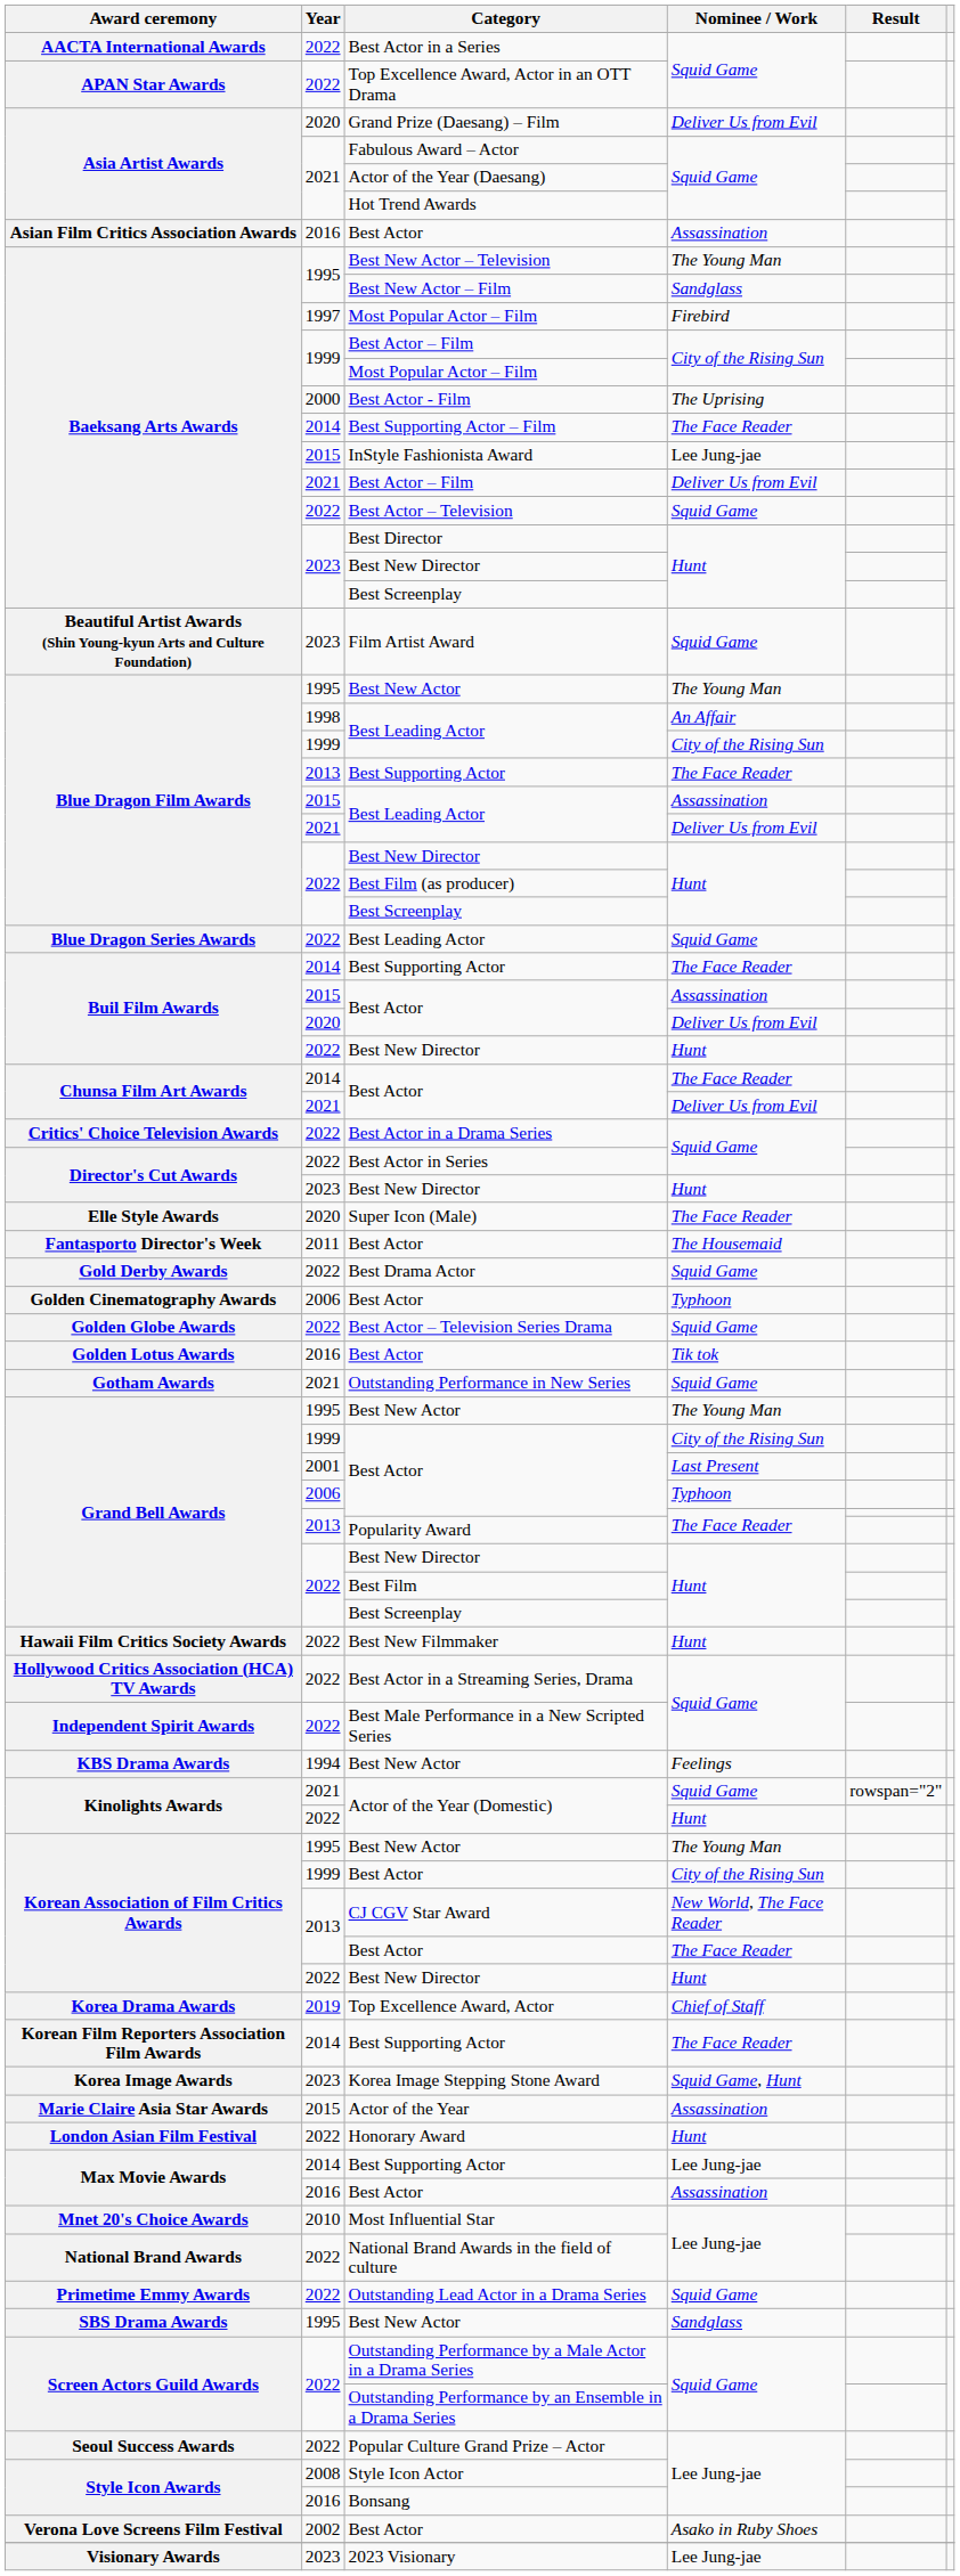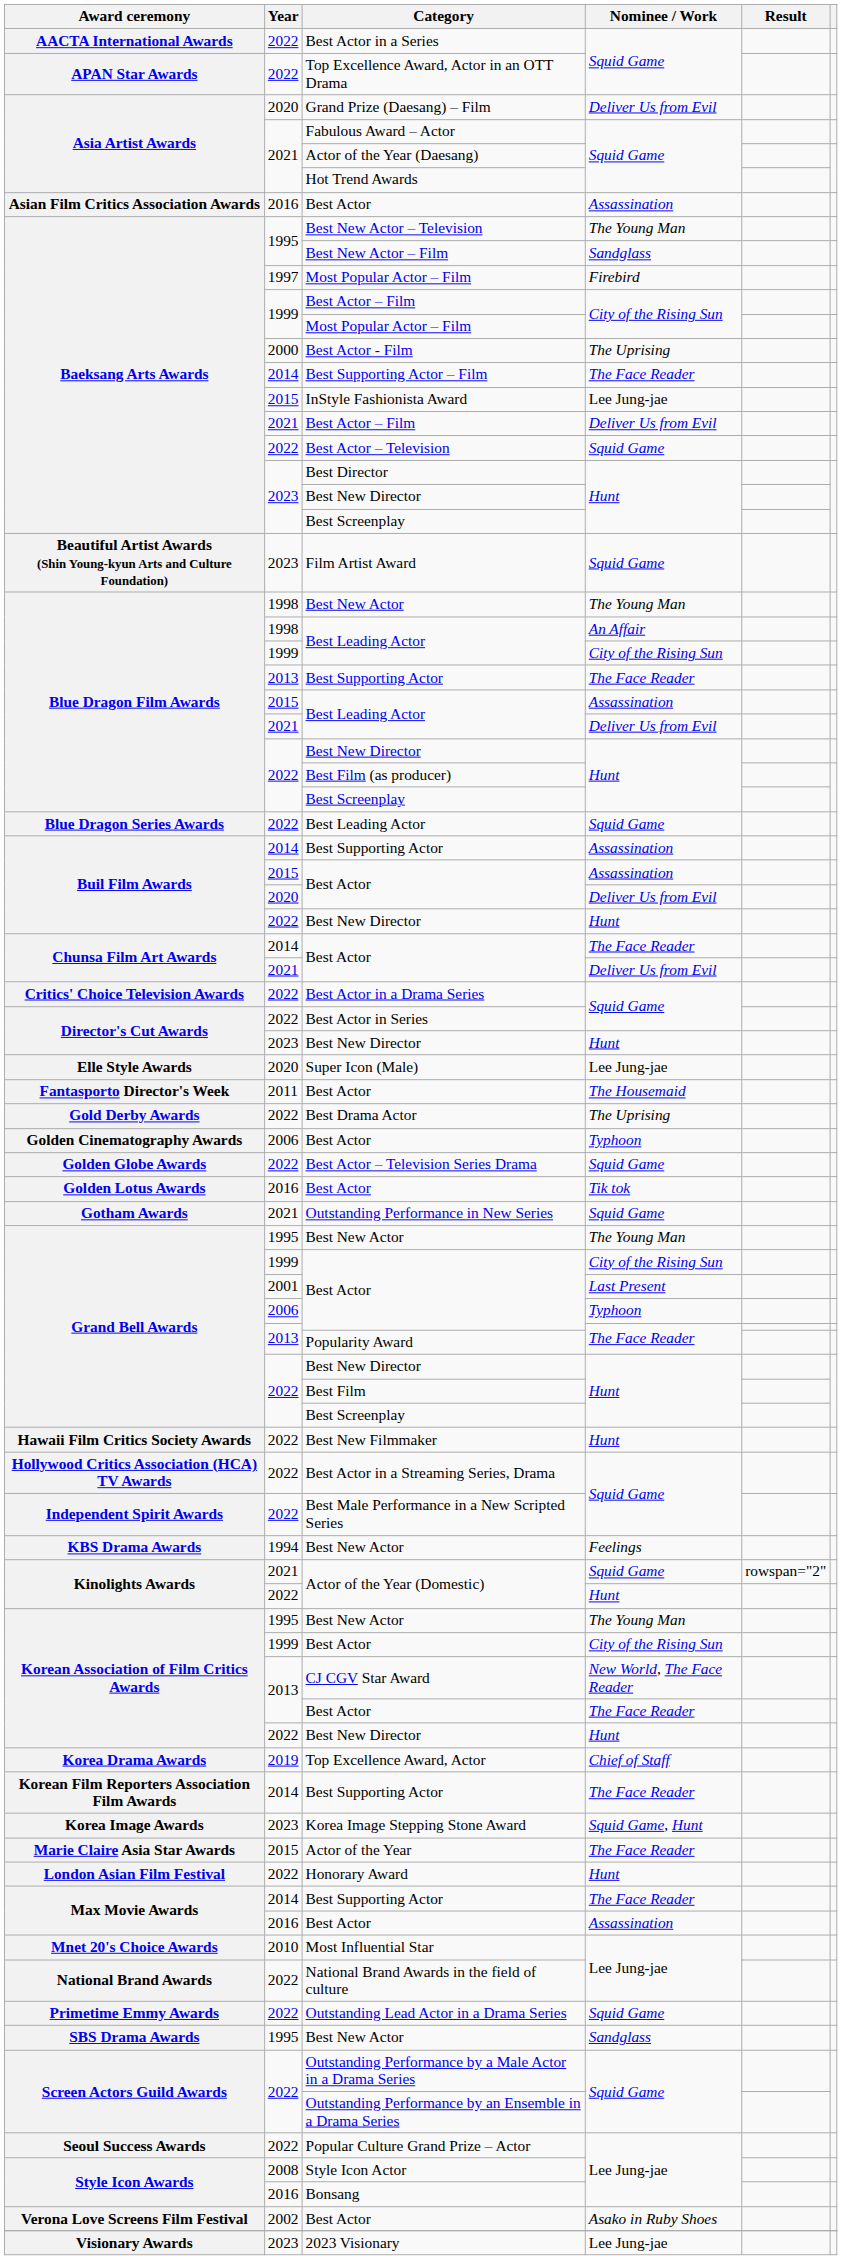Blue Dragon Film Awards / Best New Actor | Year: 1995 -> 1998
Buil Film Awards / Best Supporting Actor | Nominee / Work: The Face Reader -> Assassination
Super Icon (Male) | Nominee / Work: The Face Reader -> Lee Jung-jae
Best Drama Actor | Nominee / Work: Squid Game -> The Uprising
Actor of the Year | Nominee / Work: Assassination -> The Face Reader
Max Movie Awards / Best Supporting Actor | Nominee / Work: Lee Jung-jae -> The Face Reader
